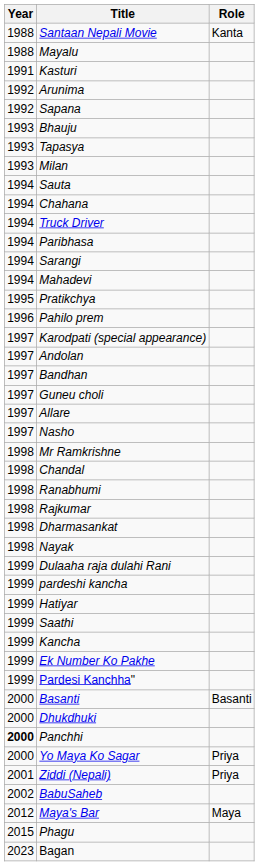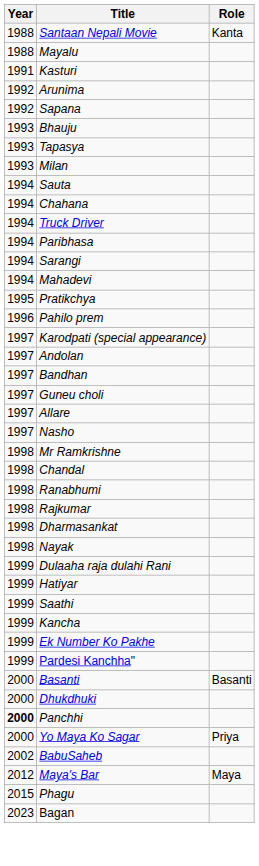- row: 1999 | pardeshi kancha
- row: 2001 | Ziddi (Nepali) | Priya
